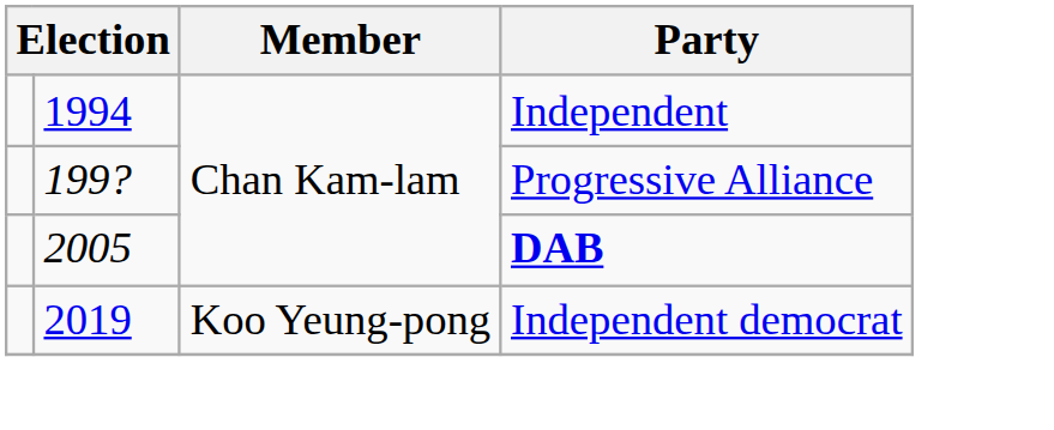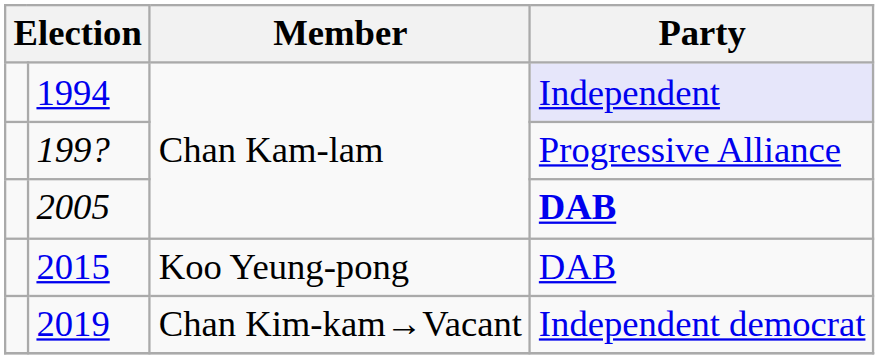1994 | Party: no background -> lavender background
+ row: 2015 | Koo Yeung-pong | DAB
2019 | Member: Koo Yeung-pong -> Chan Kim-kam→Vacant
